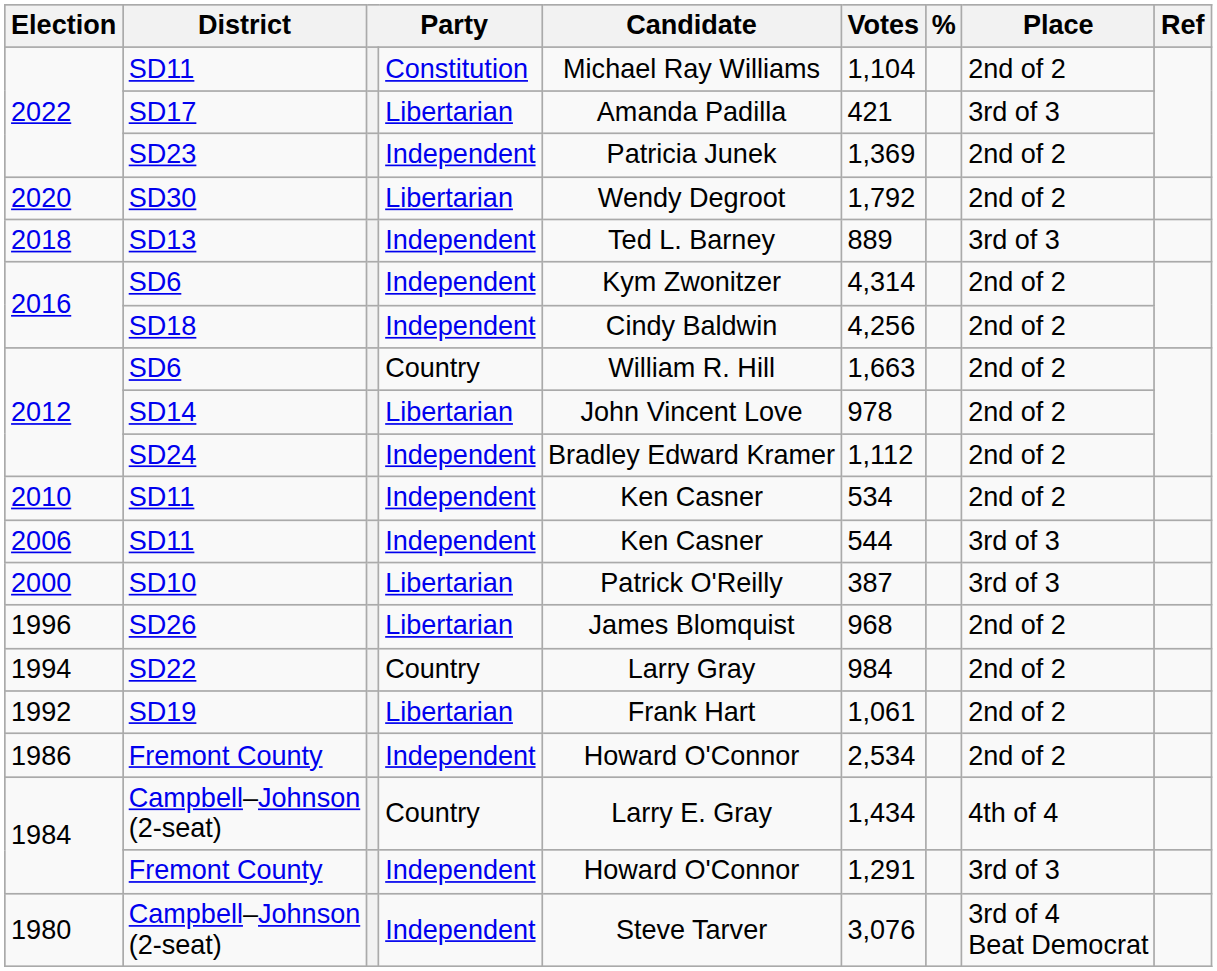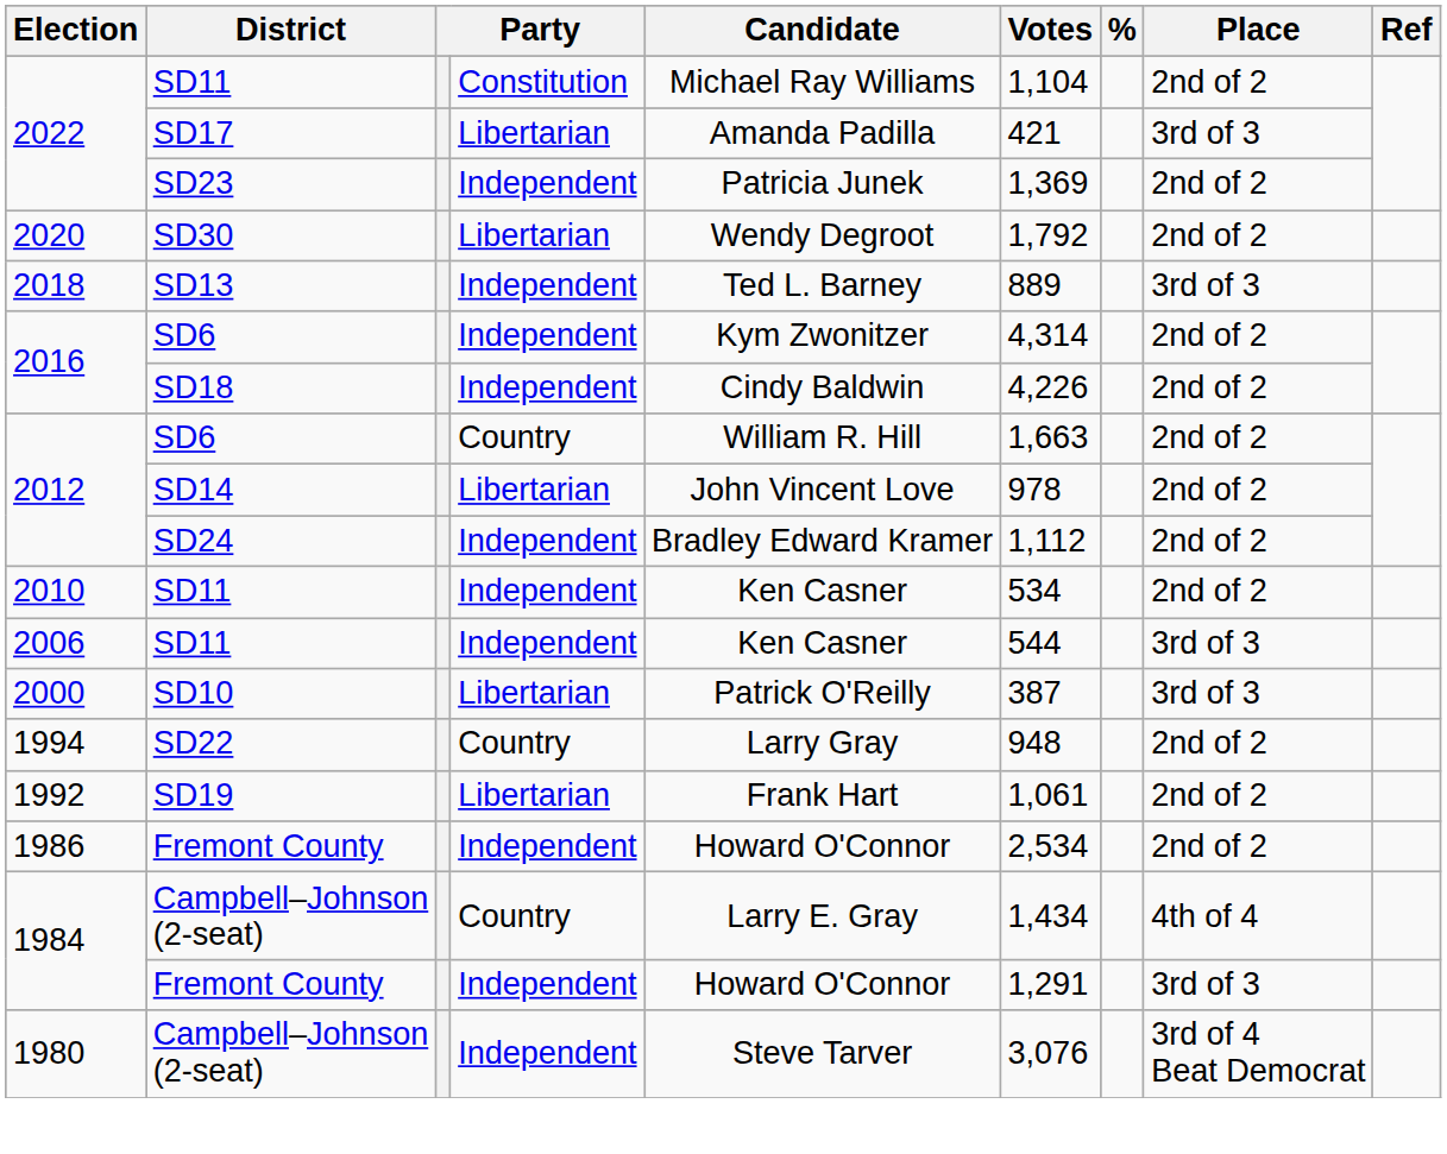SD18 | Votes: 4,256 -> 4,226
- row: 1996 | SD26 | Libertarian | James Blomquist | 968 | 2nd of 2
SD22 | Votes: 984 -> 948
